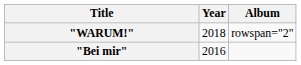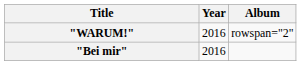"WARUM!" | Year: 2018 -> 2016
